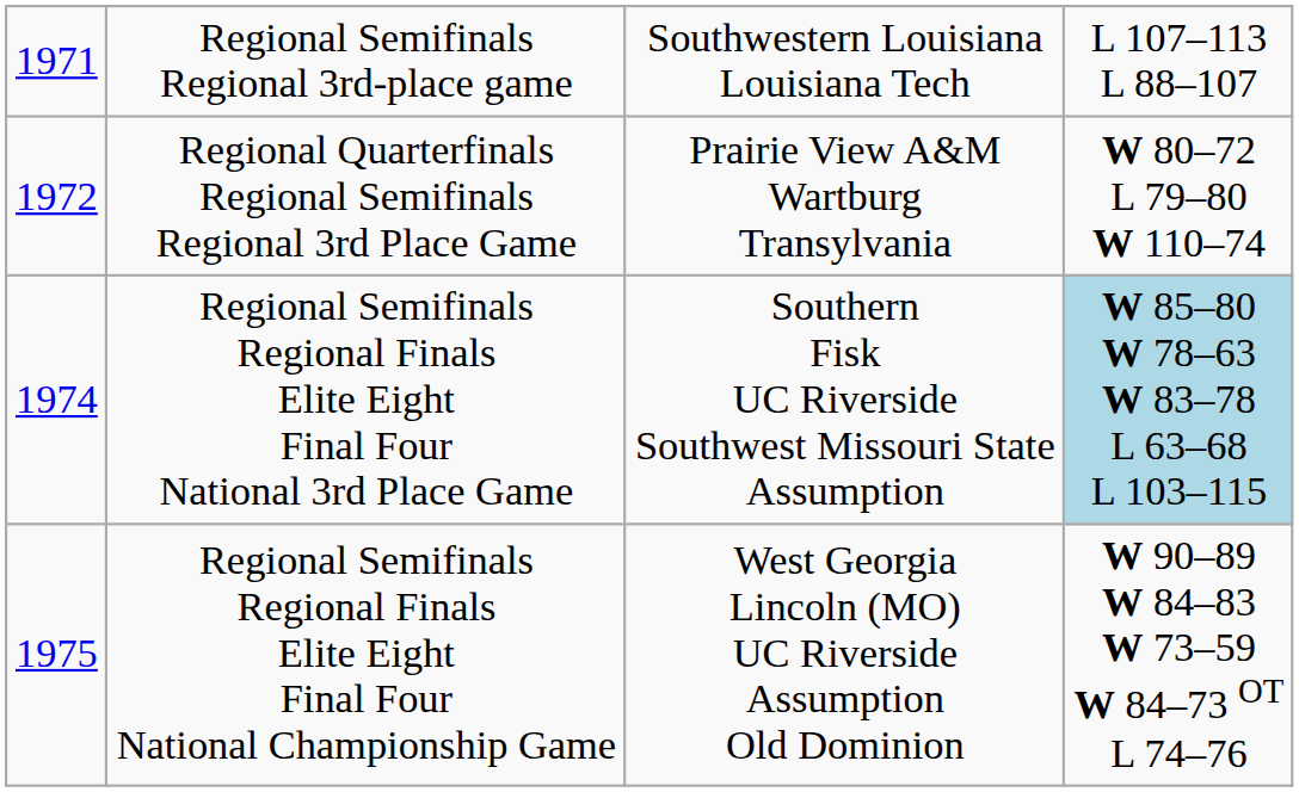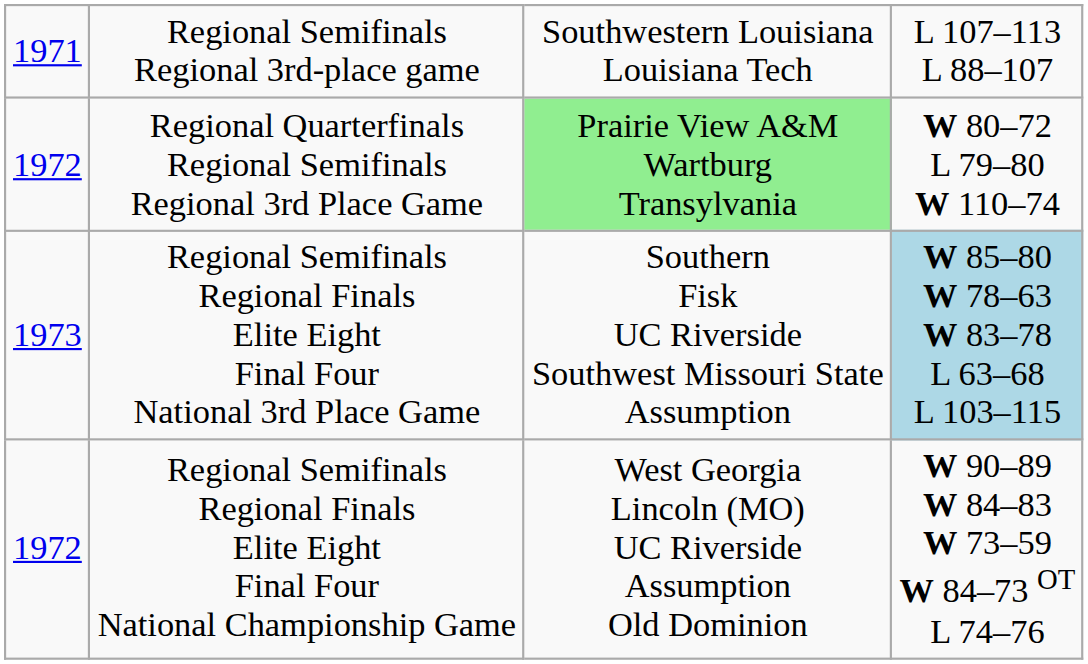row 2 | column 3: no background -> lightgreen background
row 3 | column 1: 1974 -> 1973
row 4 | column 1: 1975 -> 1972
